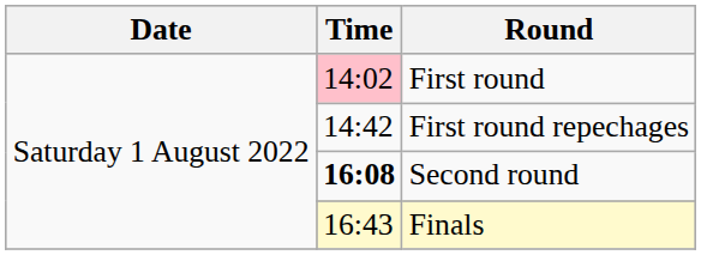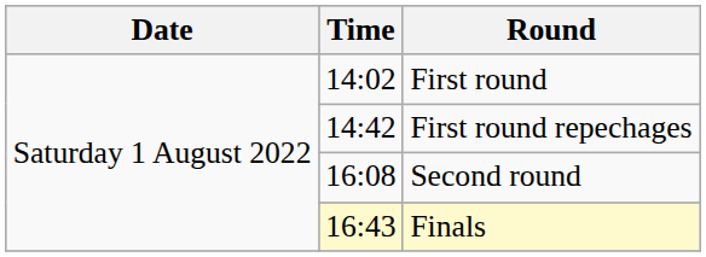First round | Time: pink background -> no background
Second round | Time: bold -> normal
